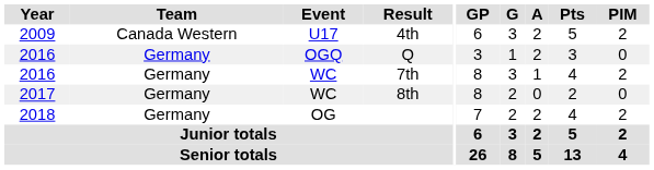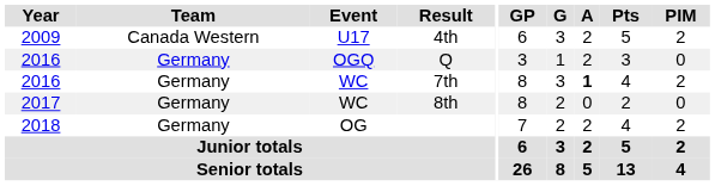7th | A: normal -> bold
